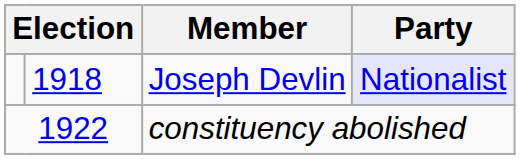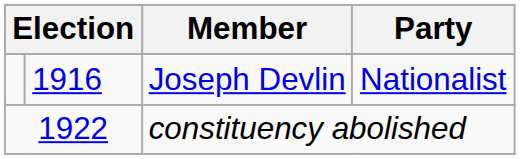Joseph Devlin | column 2: 1918 -> 1916
Joseph Devlin | Party: lavender background -> no background
